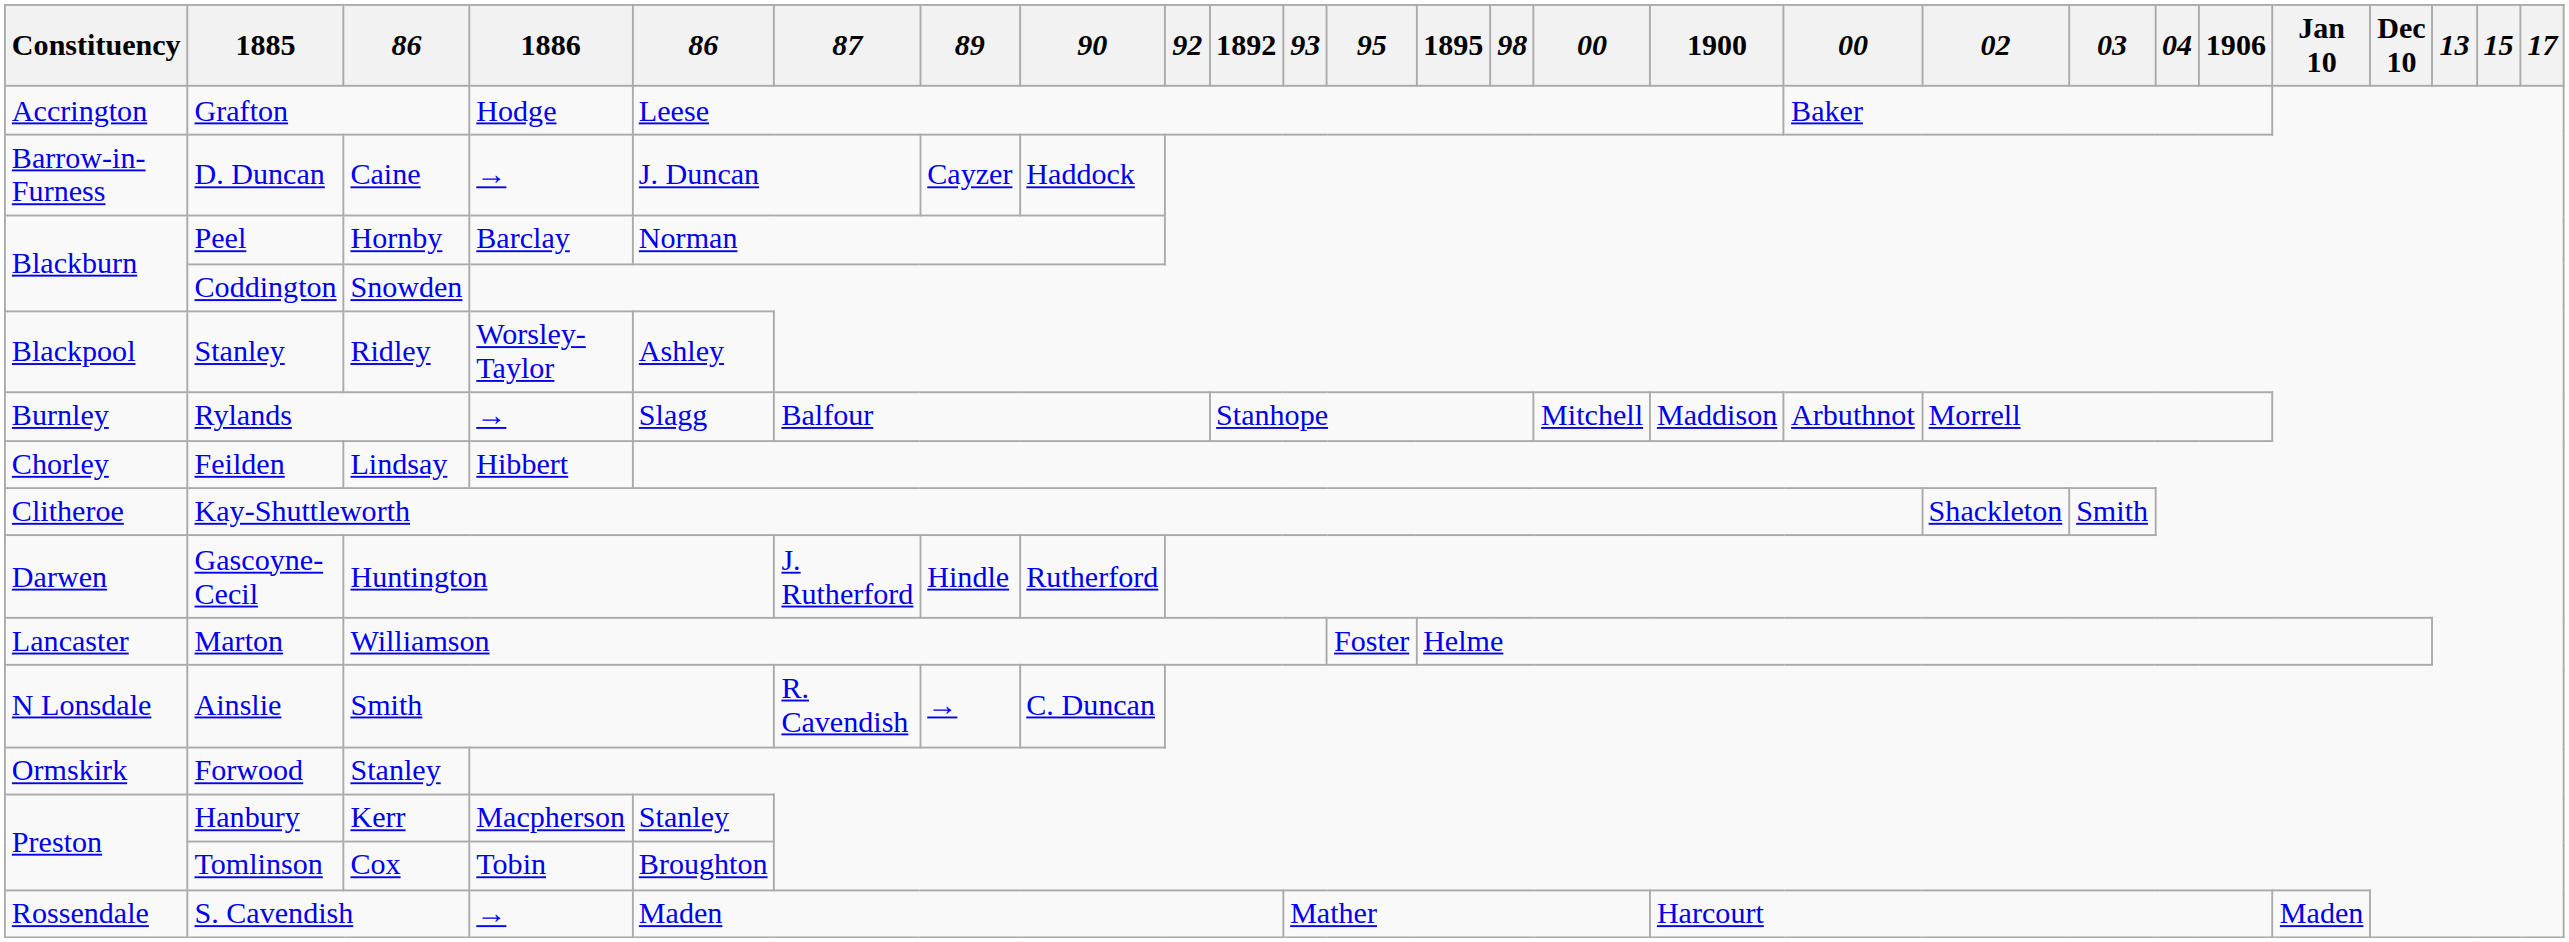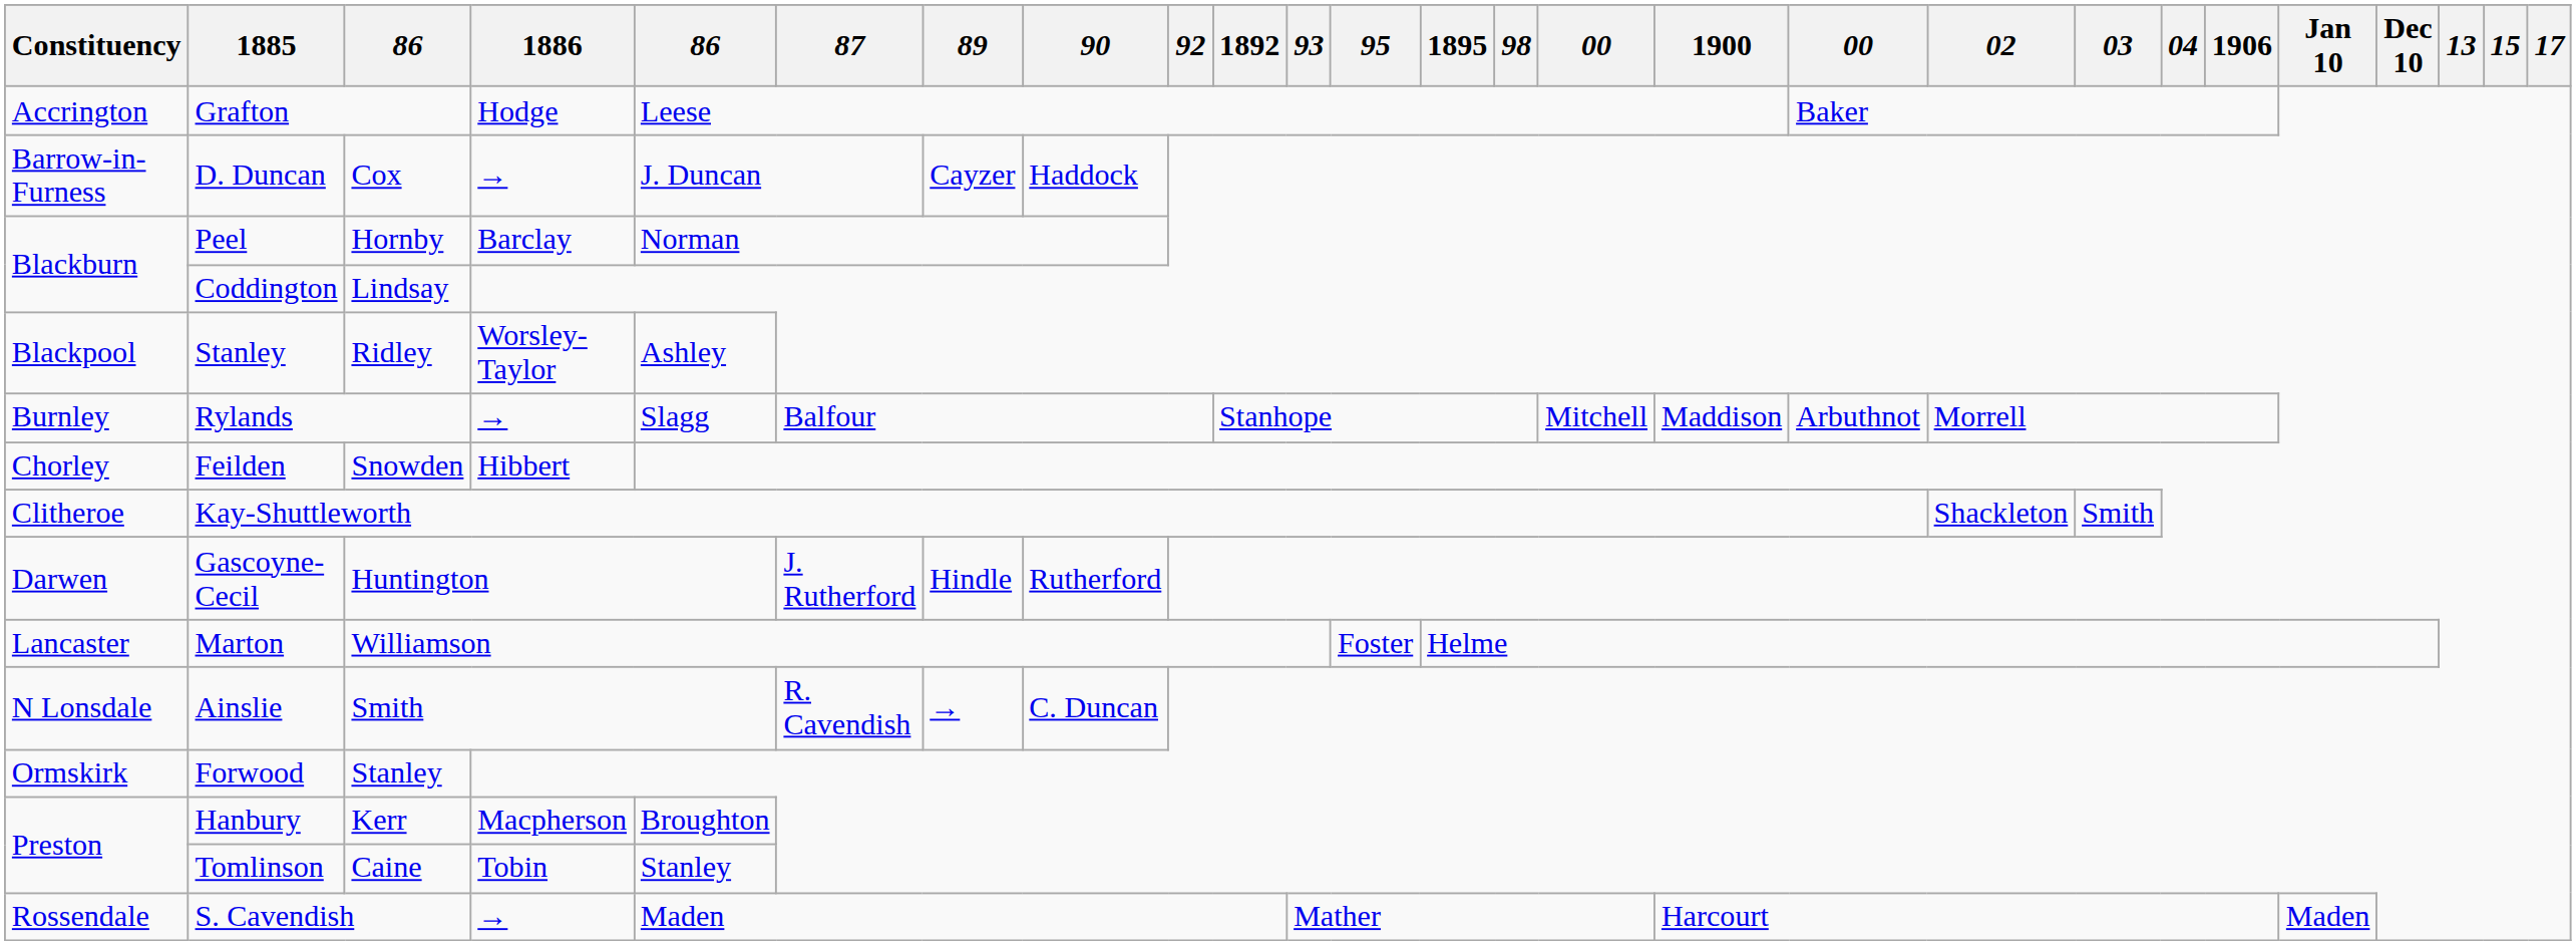D. Duncan | column 3: Caine -> Cox
Coddington | column 3: Snowden -> Lindsay
Feilden | column 3: Lindsay -> Snowden
Hanbury | column 5: Stanley -> Broughton
Tomlinson | column 3: Cox -> Caine
Tomlinson | column 5: Broughton -> Stanley
